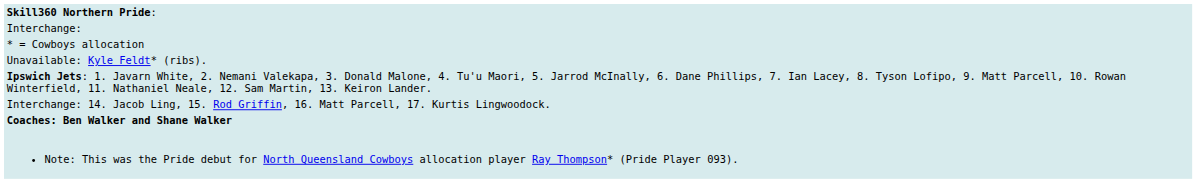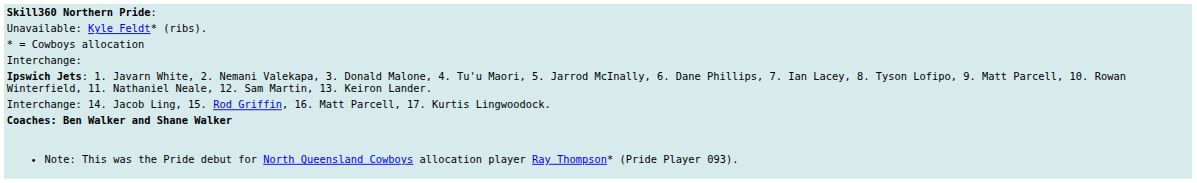row 2 | column 1: Interchange: -> Unavailable: Kyle Feldt* (ribs).
row 4 | column 1: Unavailable: Kyle Feldt* (ribs). -> Interchange:
